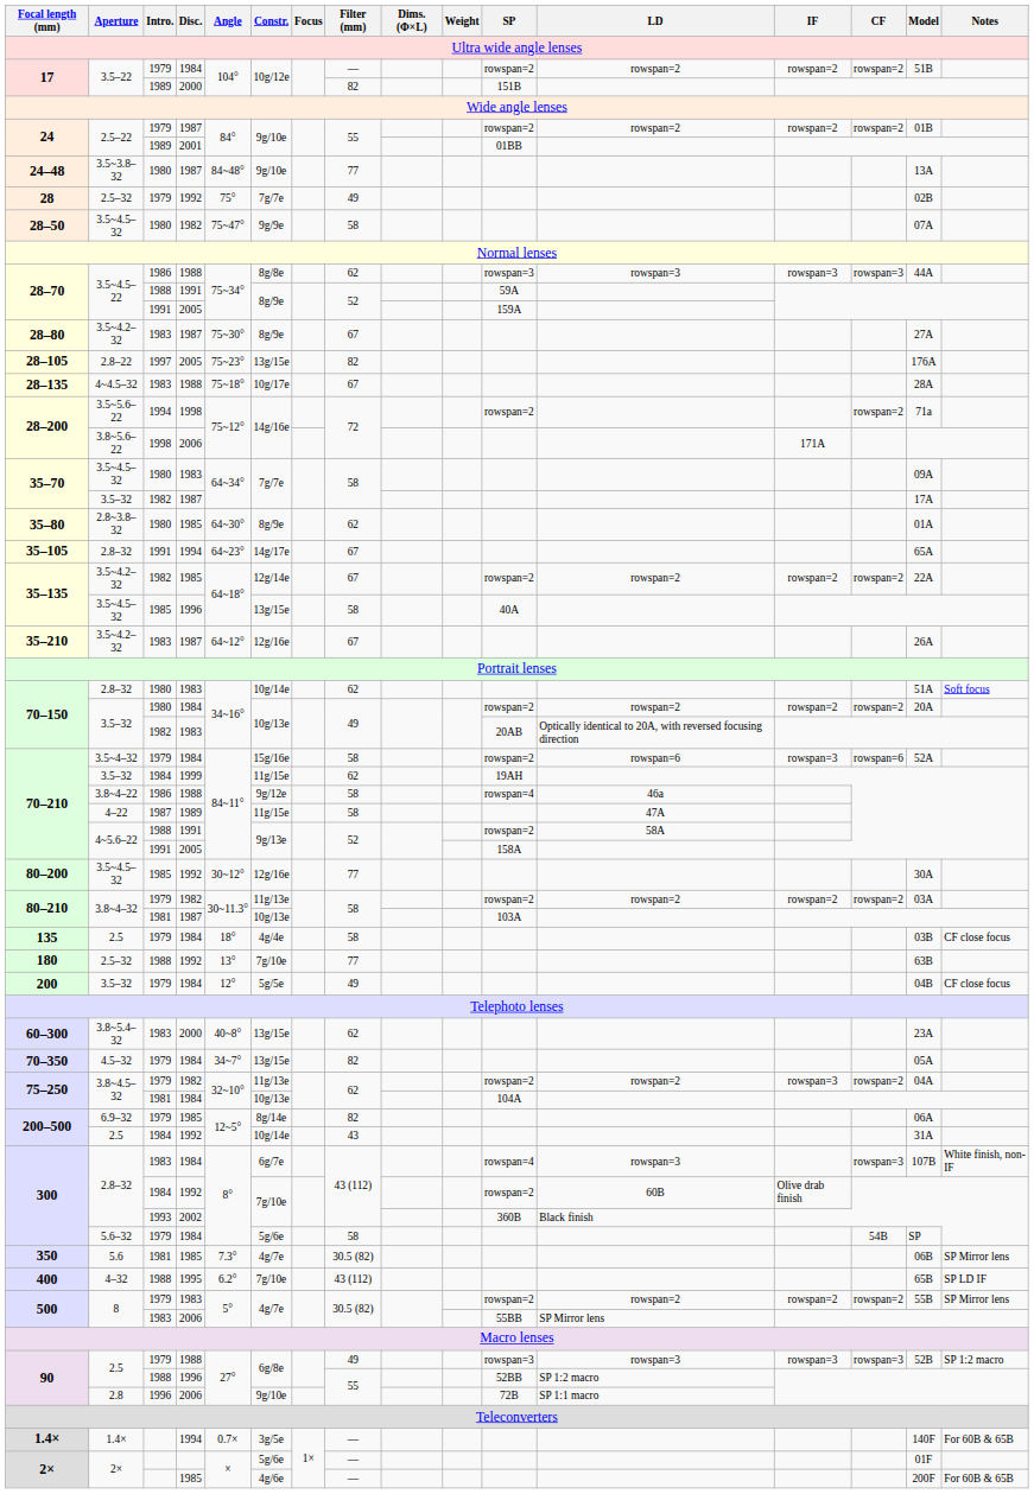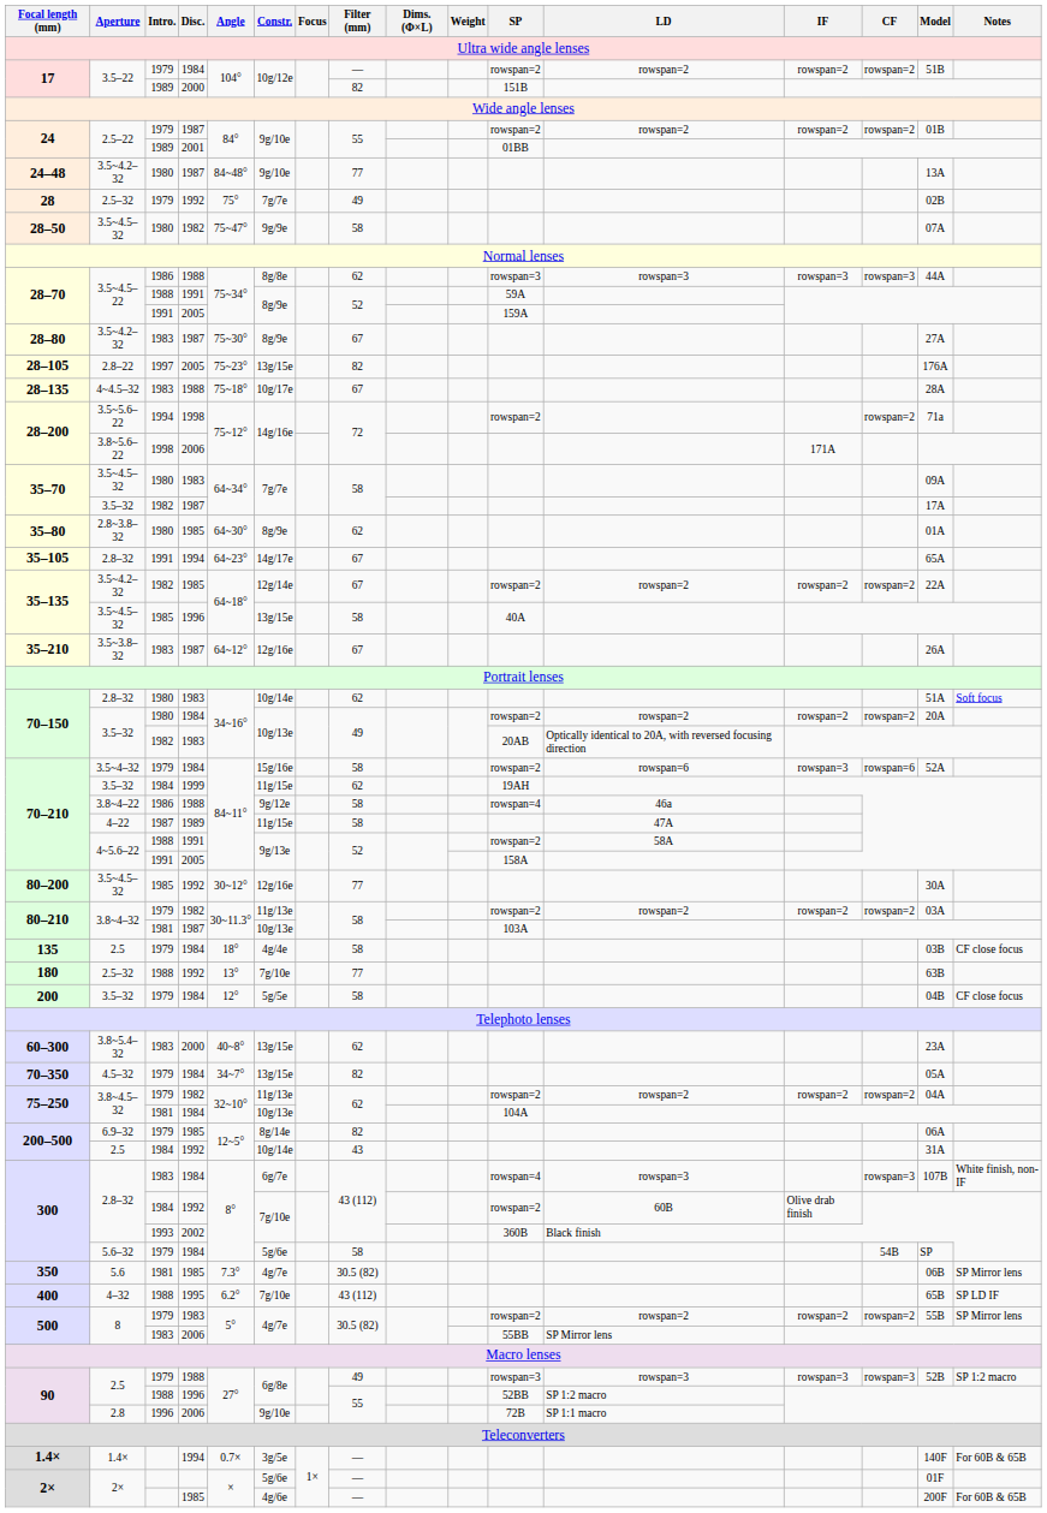24–48 | Aperture: 3.5~3.8–32 -> 3.5~4.2–32
35–210 | Aperture: 3.5~4.2–32 -> 3.5~3.8–32
200 | Filter (mm): 49 -> 58
75–250 / 1982 | IF: rowspan=3 -> rowspan=2
